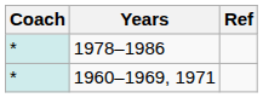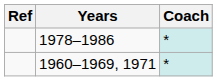columns swapped: Coach <-> Ref
